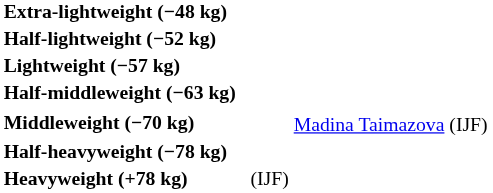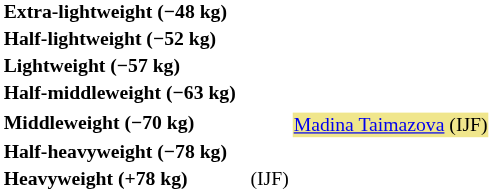Middleweight (−70 kg) / Madina Taimazova (IJF) | column 3: no background -> khaki background
